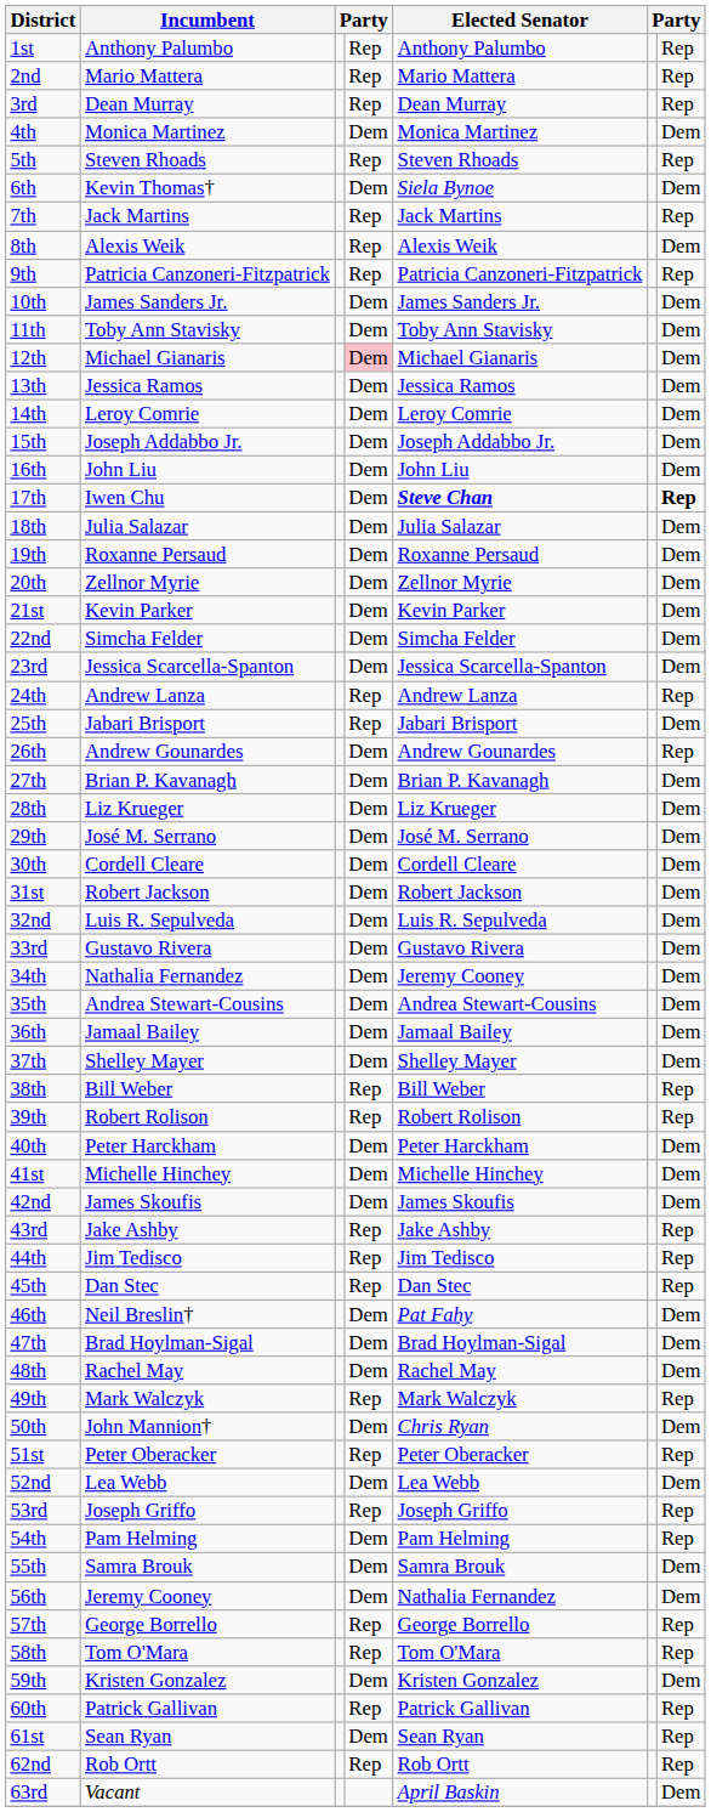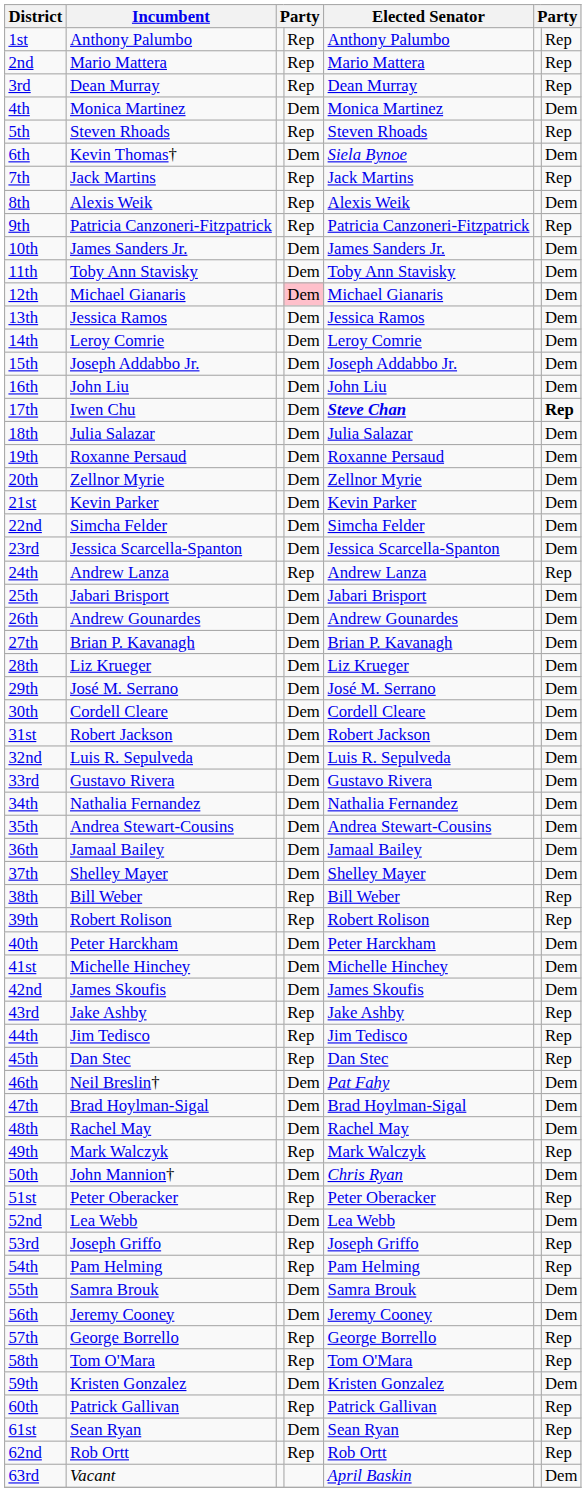25th | column 4: Rep -> Dem
26th | column 7: Rep -> Dem
34th | Elected Senator: Jeremy Cooney -> Nathalia Fernandez
54th | column 4: Dem -> Rep
56th | Elected Senator: Nathalia Fernandez -> Jeremy Cooney
